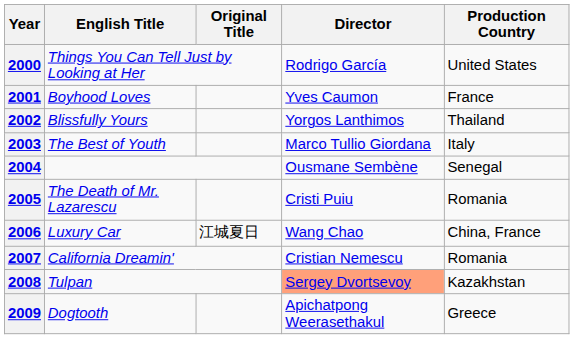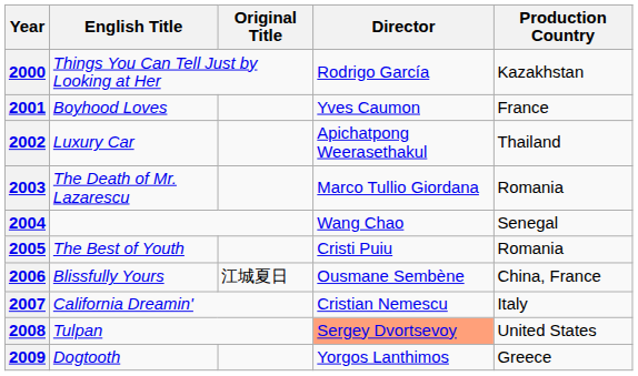2000 | Production Country: United States -> Kazakhstan
2002 | English Title: Blissfully Yours -> Luxury Car
2002 | Director: Yorgos Lanthimos -> Apichatpong Weerasethakul
2003 | English Title: The Best of Youth -> The Death of Mr. Lazarescu
2003 | Production Country: Italy -> Romania
2004 | Director: Ousmane Sembène -> Wang Chao
2005 | English Title: The Death of Mr. Lazarescu -> The Best of Youth
2006 | English Title: Luxury Car -> Blissfully Yours
2006 | Director: Wang Chao -> Ousmane Sembène
2007 | Production Country: Romania -> Italy
2008 | Production Country: Kazakhstan -> United States
2009 | Director: Apichatpong Weerasethakul -> Yorgos Lanthimos
